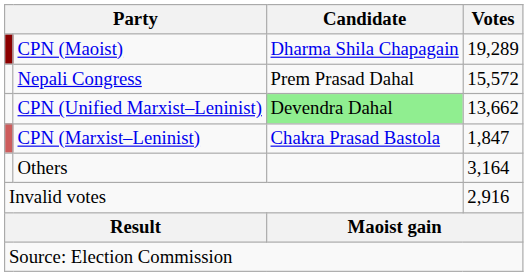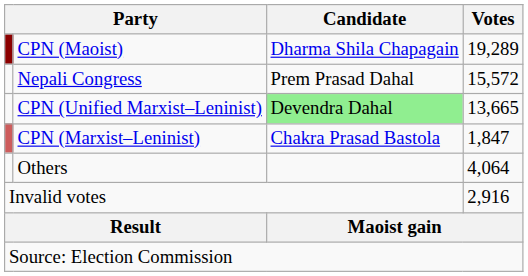CPN (Unified Marxist–Leninist) | Votes: 13,662 -> 13,665
Others | Votes: 3,164 -> 4,064
